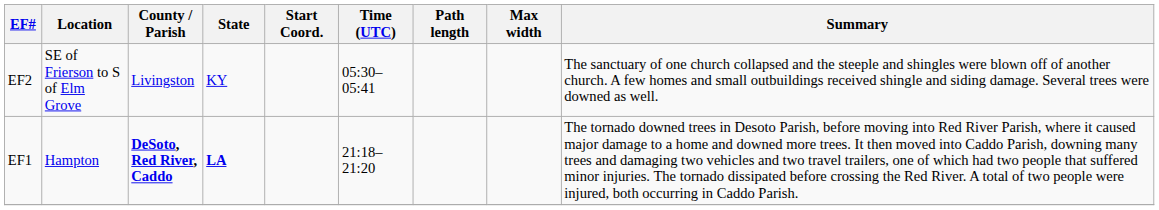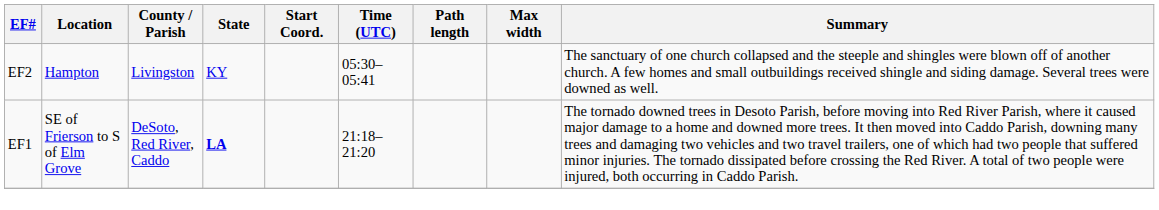EF2 | Location: SE of Frierson to S of Elm Grove -> Hampton
EF1 | Location: Hampton -> SE of Frierson to S of Elm Grove
EF1 | County / Parish: bold -> normal
